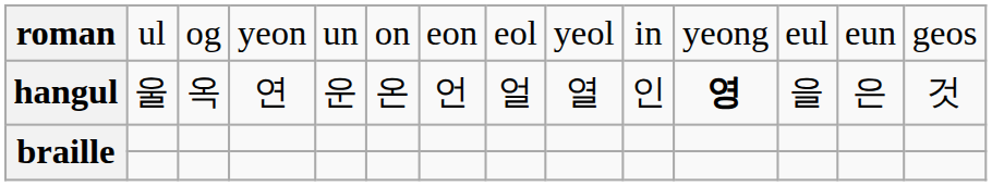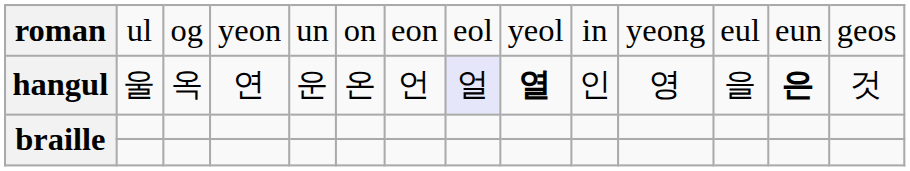hangul | column 8: no background -> lavender background
hangul | column 9: normal -> bold
hangul | column 11: bold -> normal
hangul | column 13: normal -> bold
